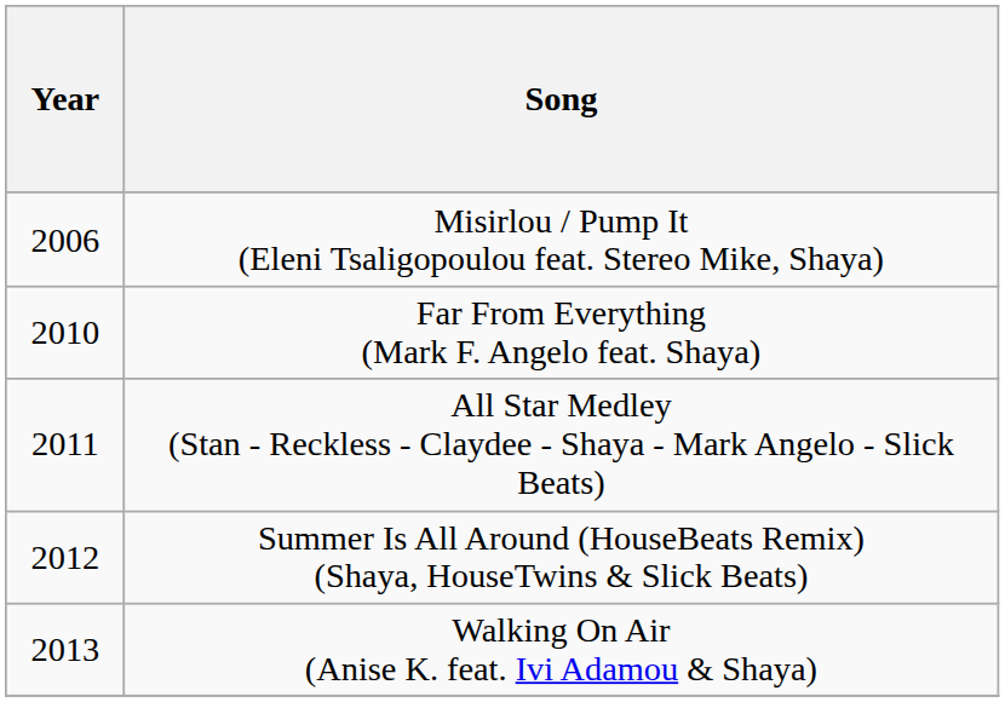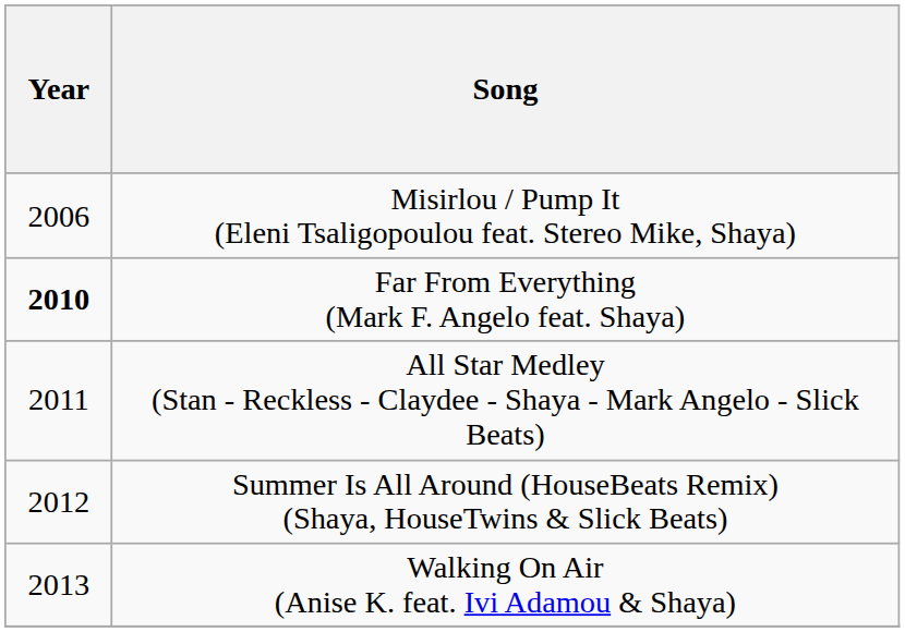Far From Everything (Mark F. Angelo feat. Shaya) | Year: normal -> bold
